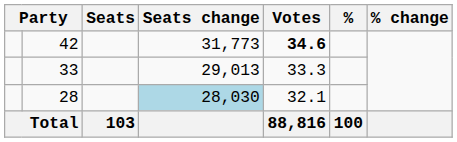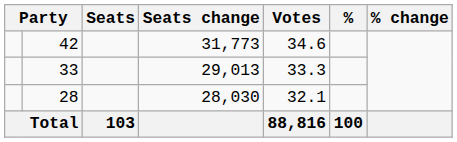42 | Votes: bold -> normal
28 | Seats change: lightblue background -> no background
